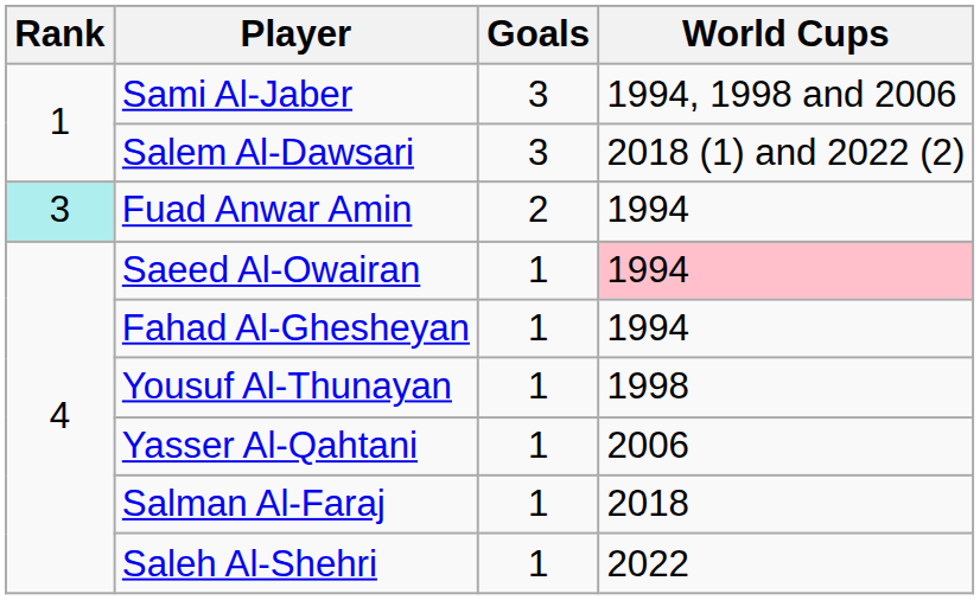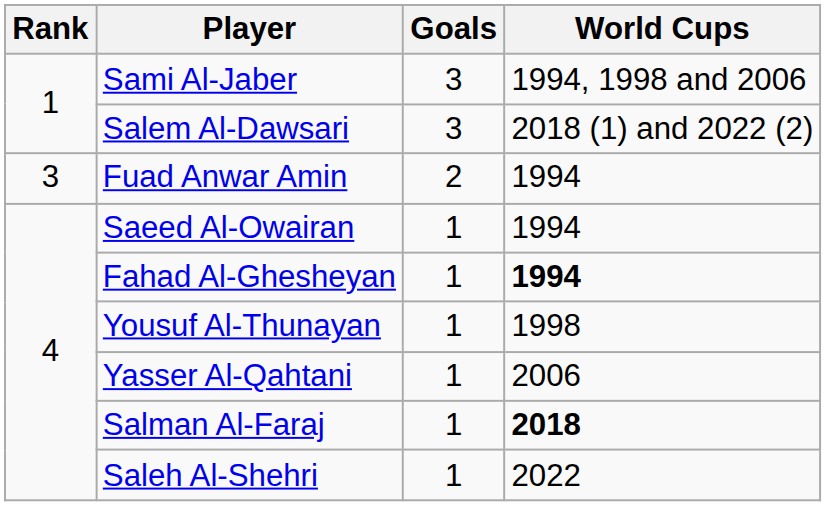Fuad Anwar Amin | Rank: paleturquoise background -> no background
Saeed Al-Owairan | World Cups: pink background -> no background
Fahad Al-Ghesheyan | World Cups: normal -> bold
Salman Al-Faraj | World Cups: normal -> bold
